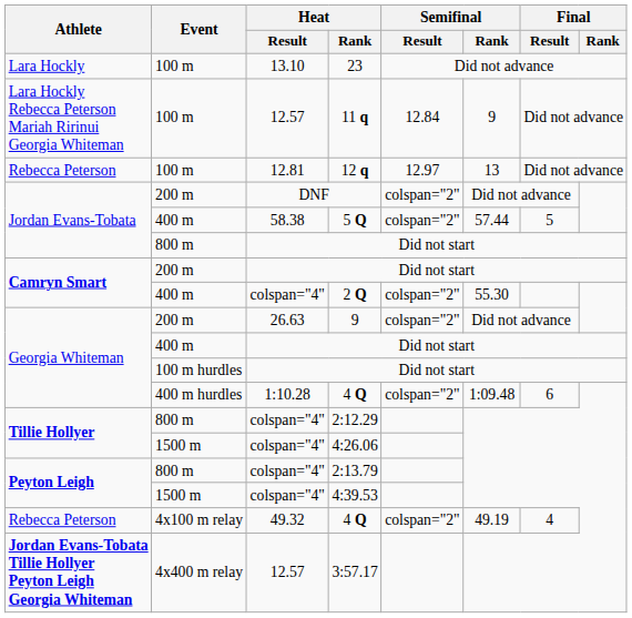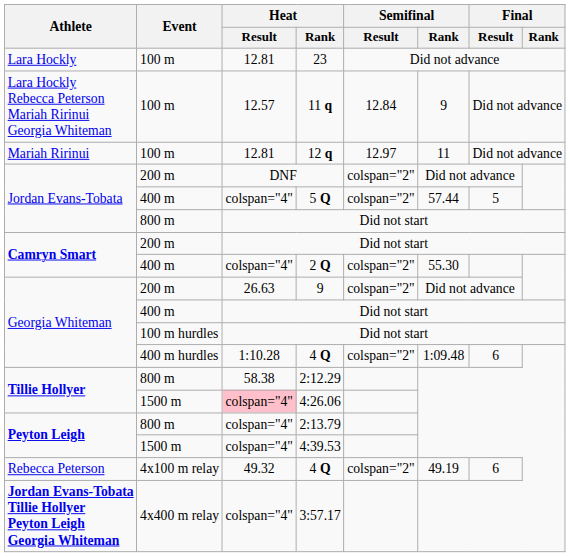23 | Heat / Result: 13.10 -> 12.81
12 q | Athlete: Rebecca Peterson -> Mariah Ririnui
12 q | Semifinal / Rank: 13 -> 11
5 Q | Heat / Result: 58.38 -> colspan="4"
2:12.29 | Heat / Result: colspan="4" -> 58.38
4:26.06 | Heat / Result: no background -> pink background
4x100 m relay / 4 Q | Final / Result: 4 -> 6
3:57.17 | Heat / Result: 12.57 -> colspan="4"
